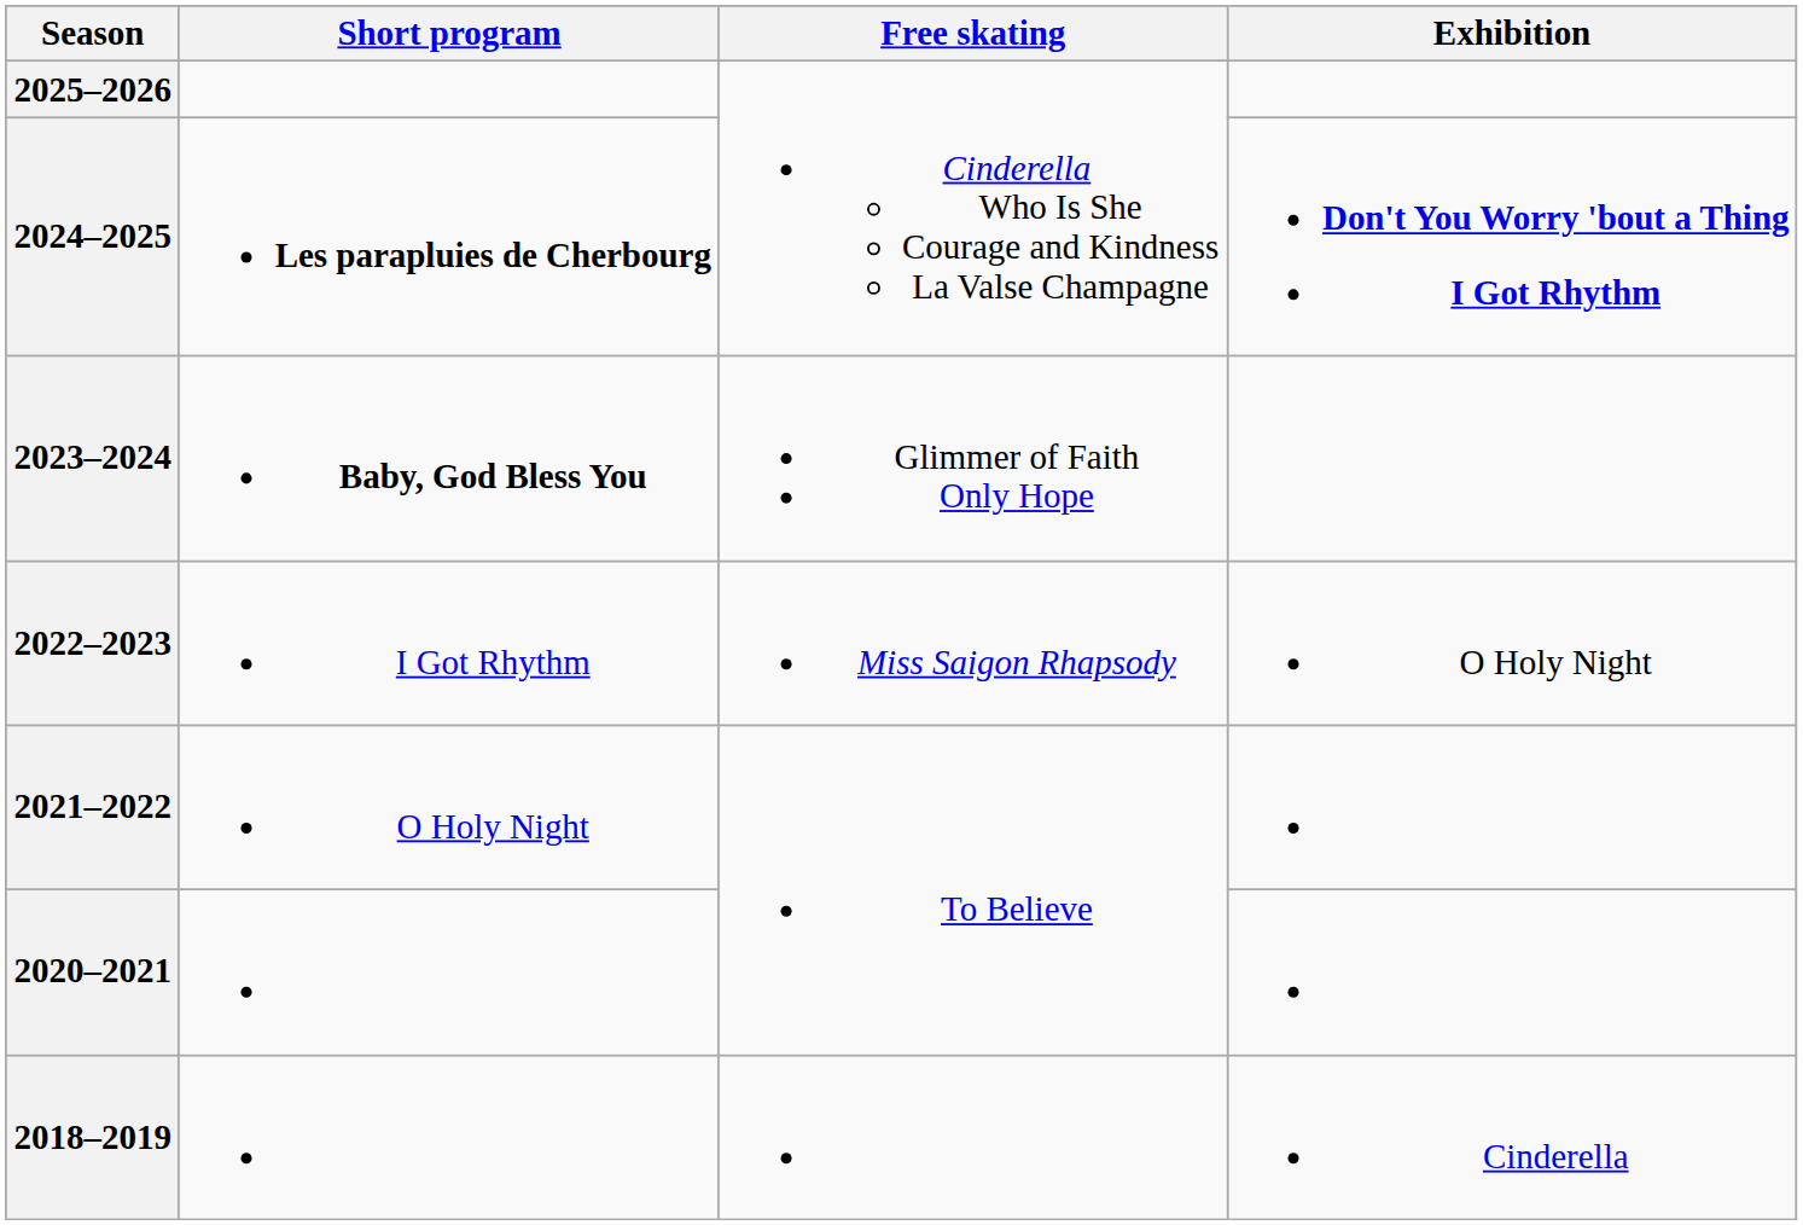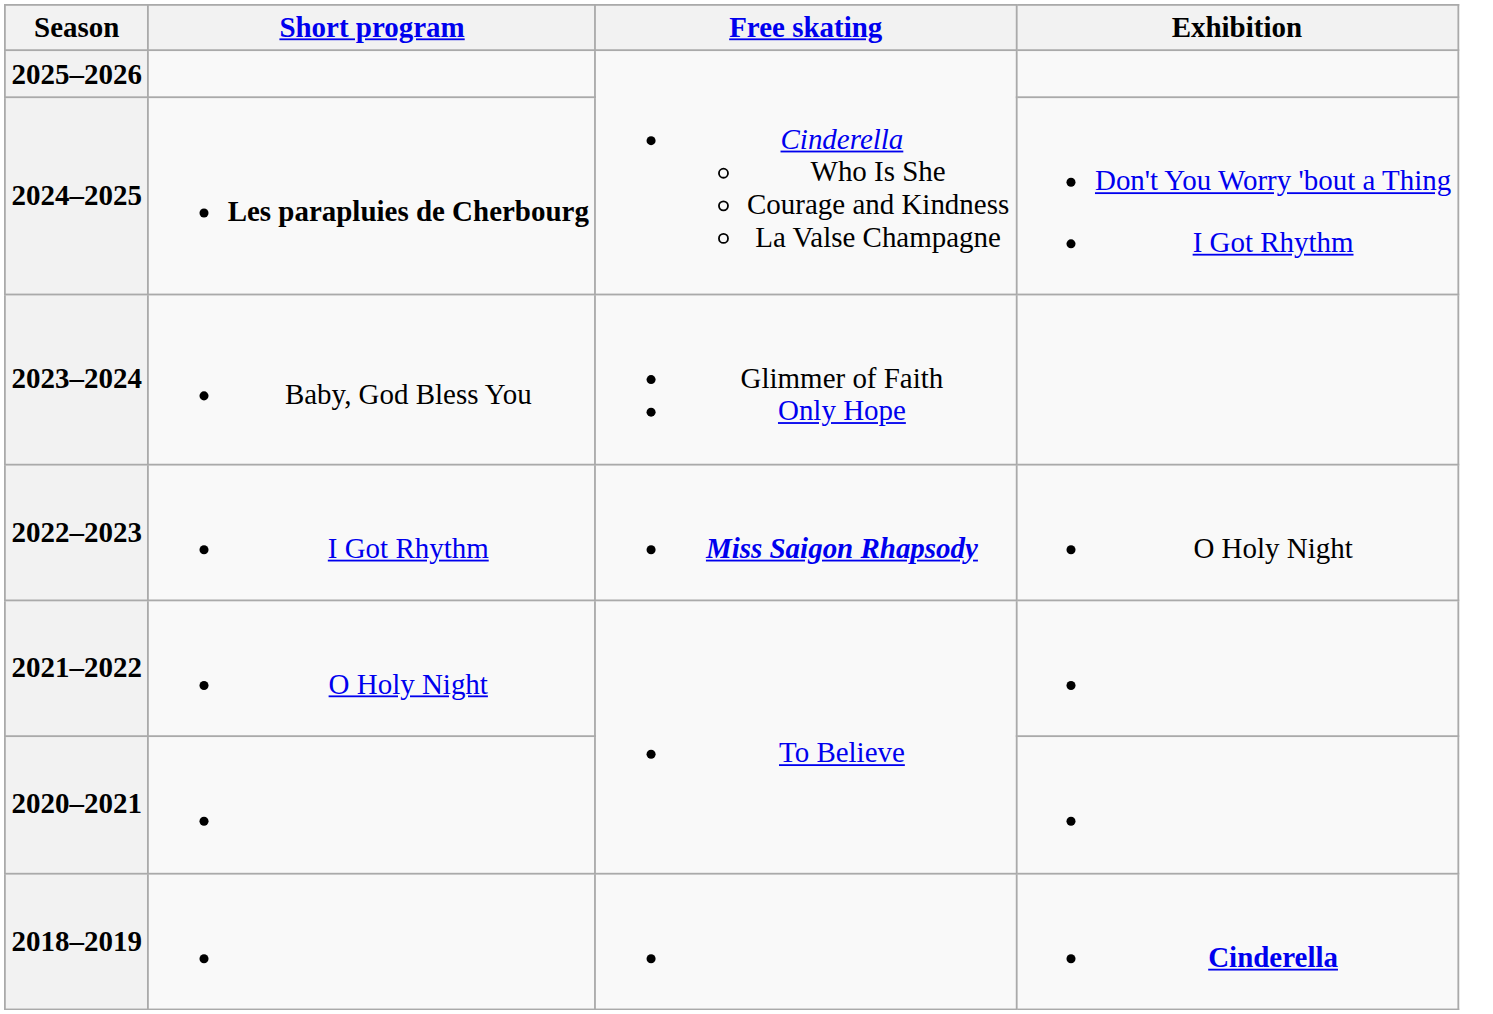2024–2025 | Exhibition: bold -> normal
2023–2024 | Short program: bold -> normal
2022–2023 | Free skating: normal -> bold
2018–2019 | Exhibition: normal -> bold
